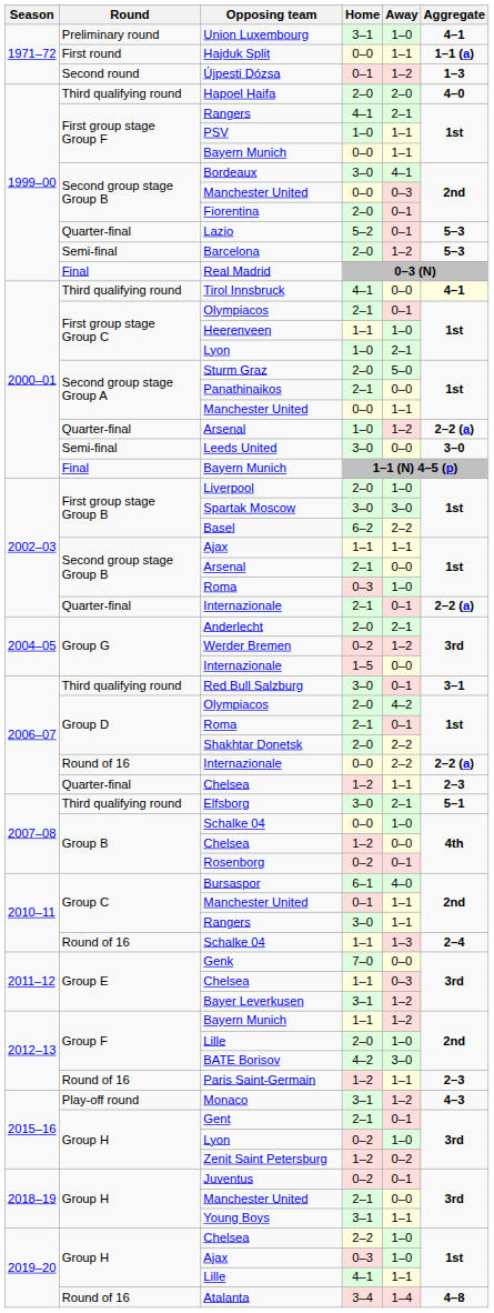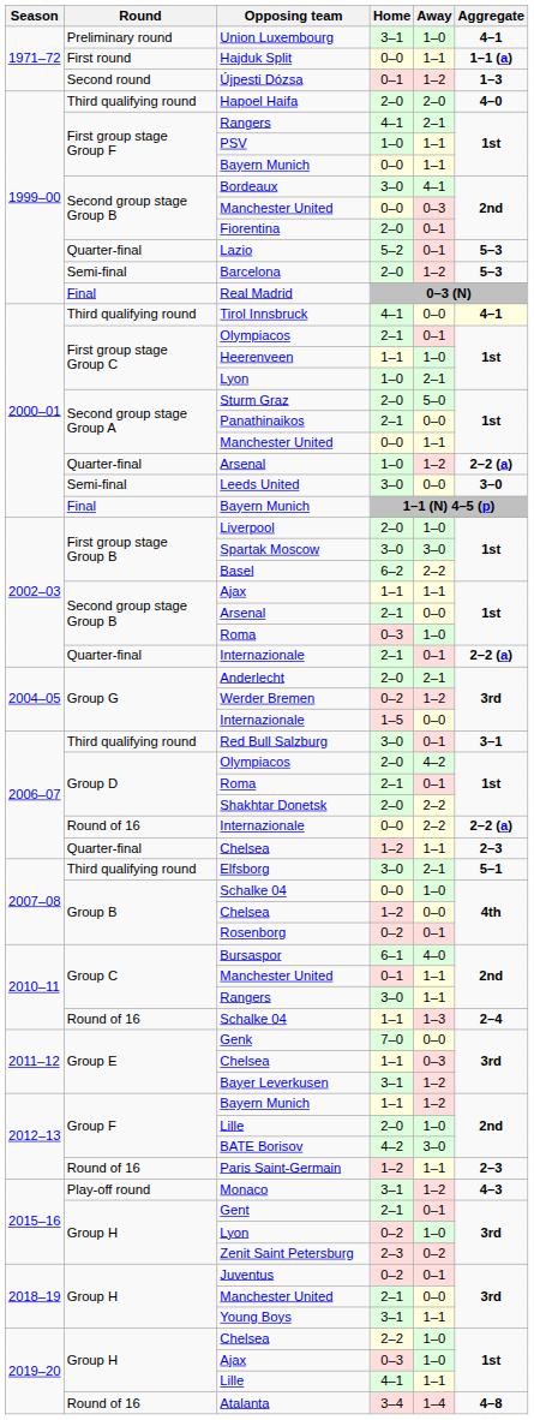Zenit Saint Petersburg | Home: 1–2 -> 2–3
